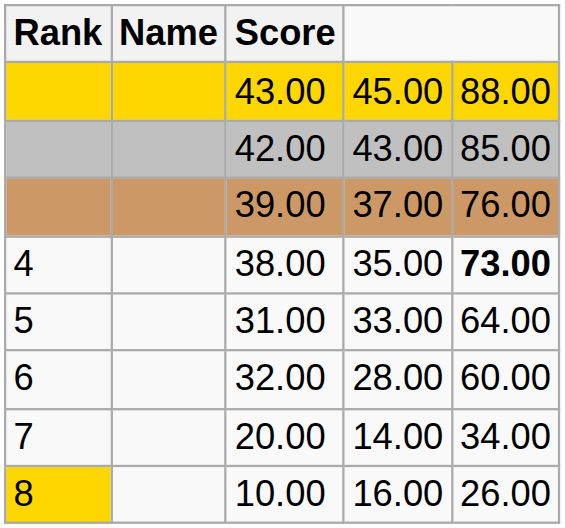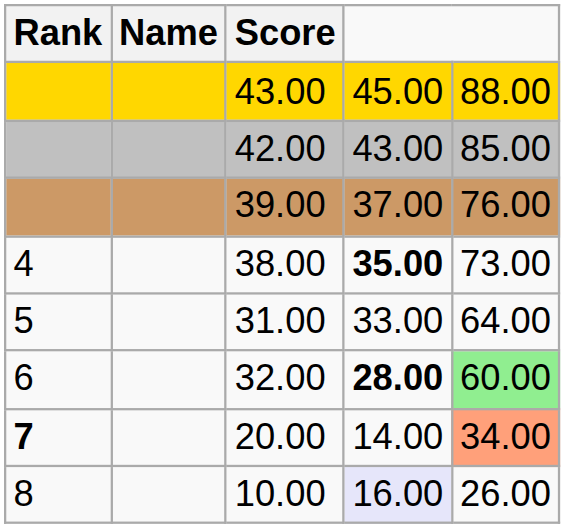38.00 | column 4: normal -> bold
38.00 | column 5: bold -> normal
32.00 | column 4: normal -> bold
32.00 | column 5: no background -> lightgreen background
20.00 | Rank: normal -> bold
20.00 | column 5: no background -> lightsalmon background
10.00 | Rank: gold background -> no background
10.00 | column 4: no background -> lavender background
